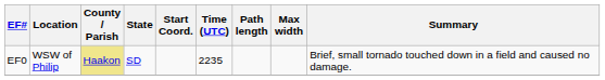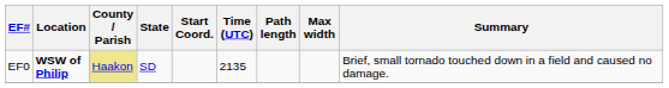EF0 | Location: normal -> bold
EF0 | Time (UTC): 2235 -> 2135
